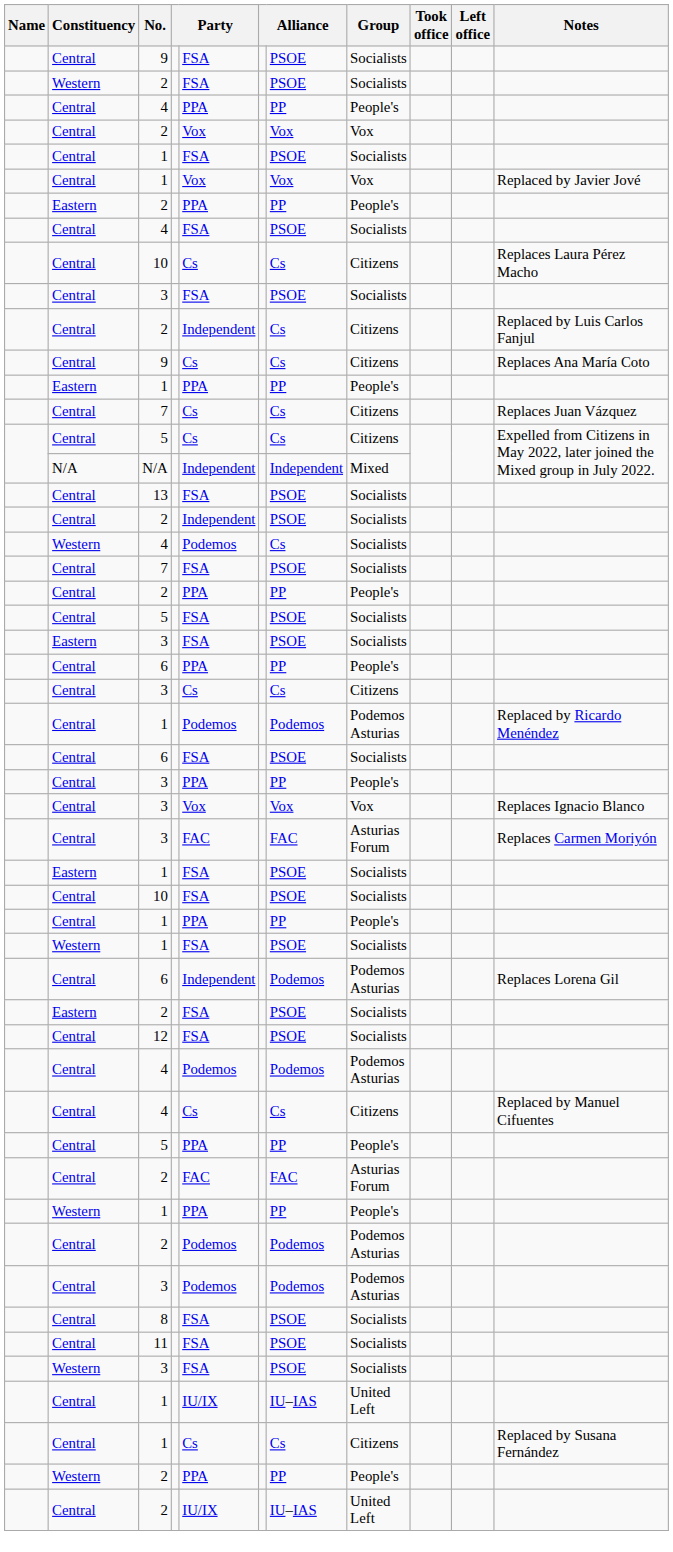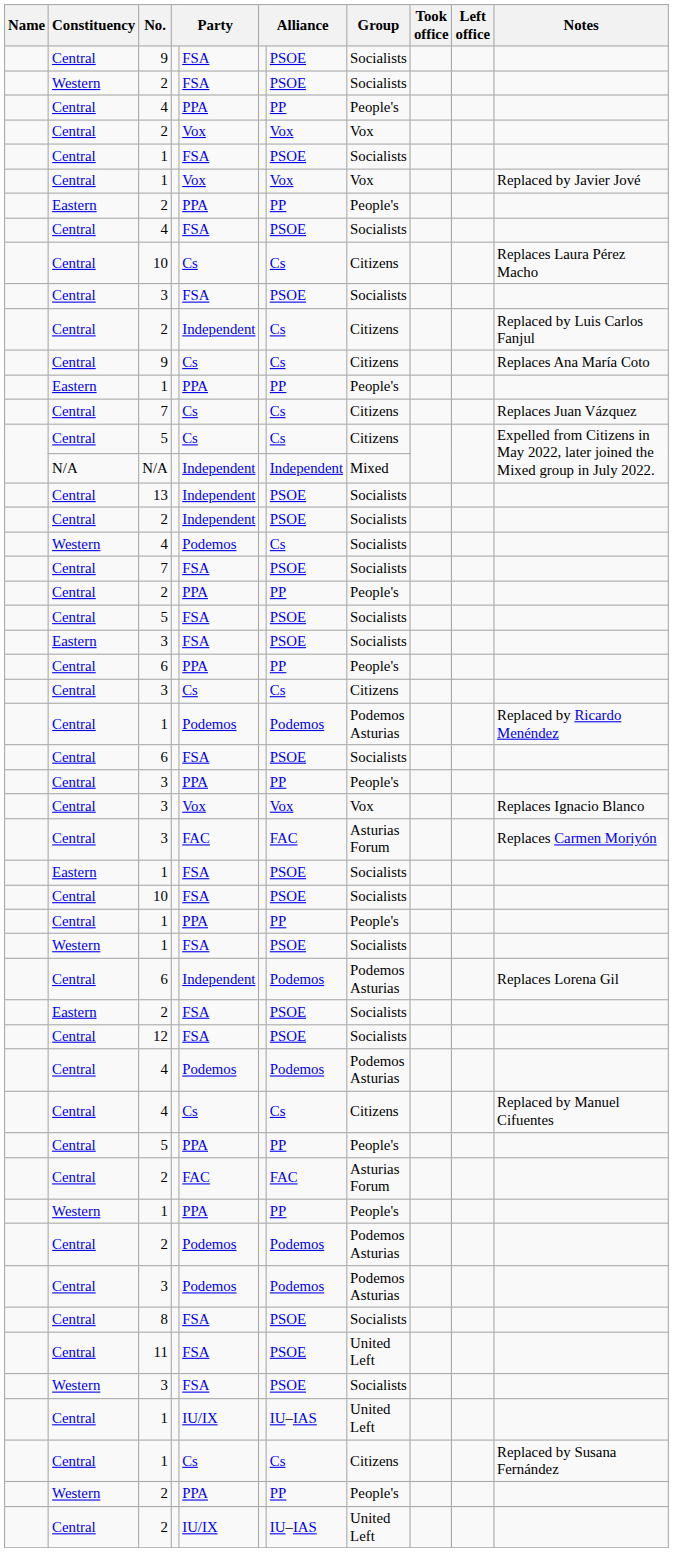13 | column 5: FSA -> Independent
11 | Group: Socialists -> United Left
